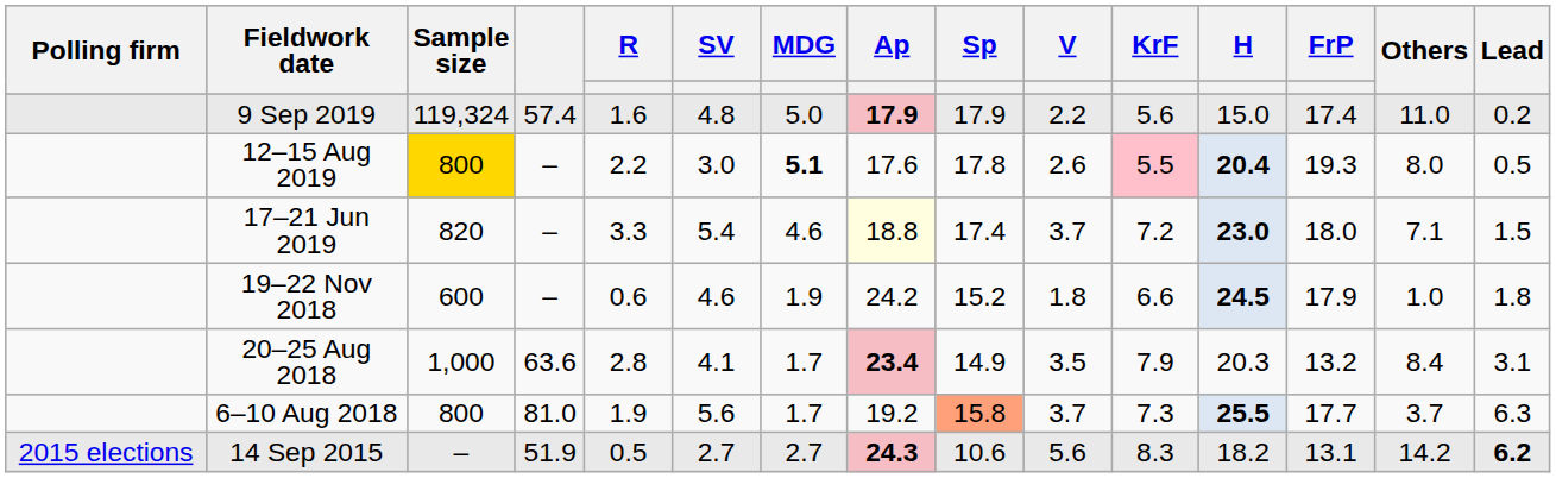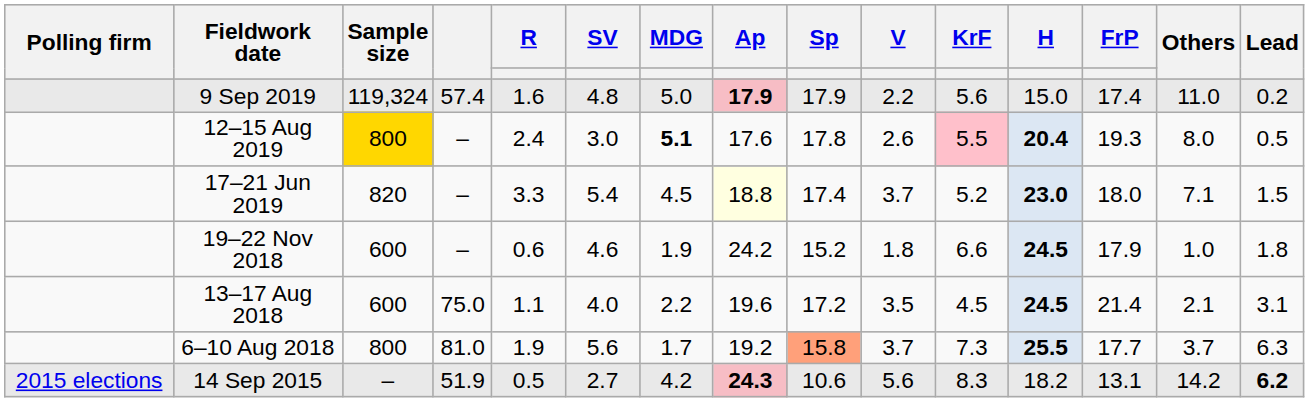12–15 Aug 2019 | R: 2.2 -> 2.4
17–21 Jun 2019 | MDG: 4.6 -> 4.5
17–21 Jun 2019 | KrF: 7.2 -> 5.2
- row: 20–25 Aug 2018 | 1,000 | 63.6 | 2.8 | 4.1 | 1.7 | 23.4 | 14.9 | 3.5 | 7.9 | 20.3 | 13.2 | 8.4 | 3.1
+ row: 13–17 Aug 2018 | 600 | 75.0 | 1.1 | 4.0 | 2.2 | 19.6 | 17.2 | 3.5 | 4.5 | 24.5 | 21.4 | 2.1 | 3.1
14 Sep 2015 | MDG: 2.7 -> 4.2
